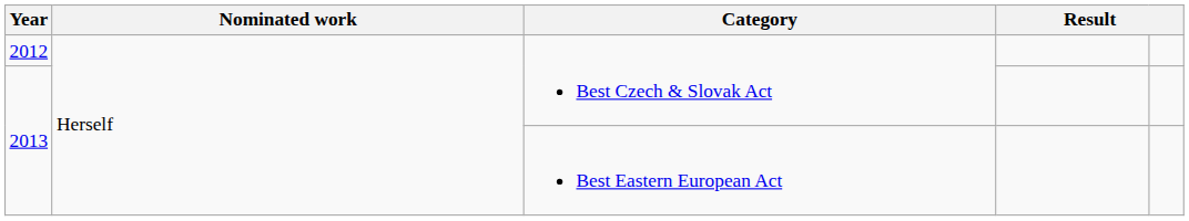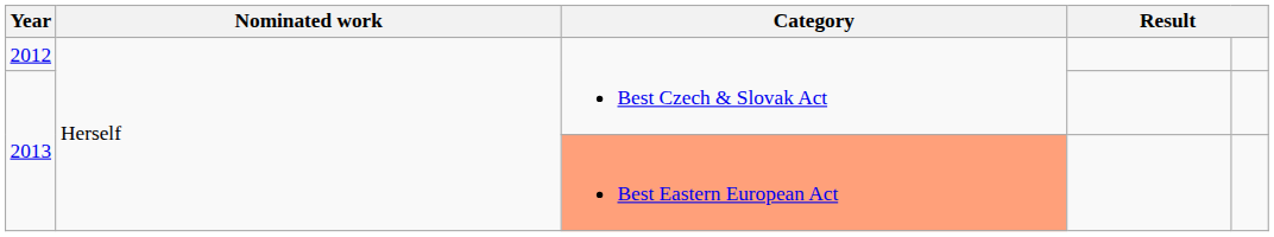2013 / Best Eastern European Act | Category: no background -> lightsalmon background
